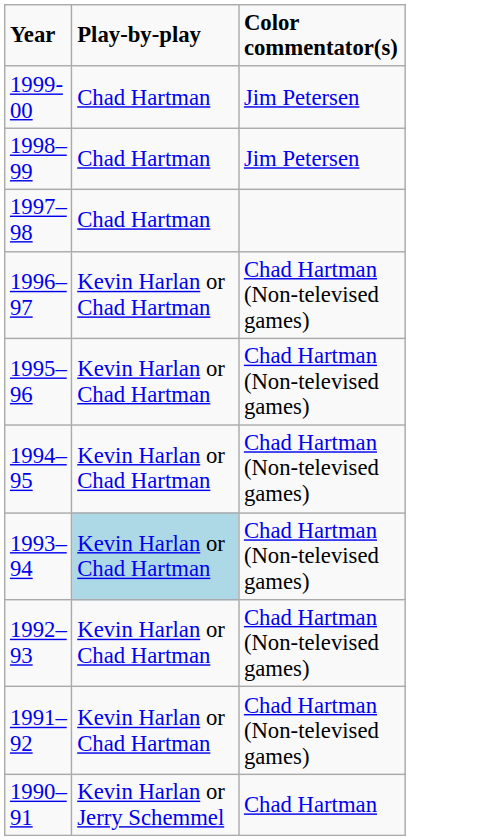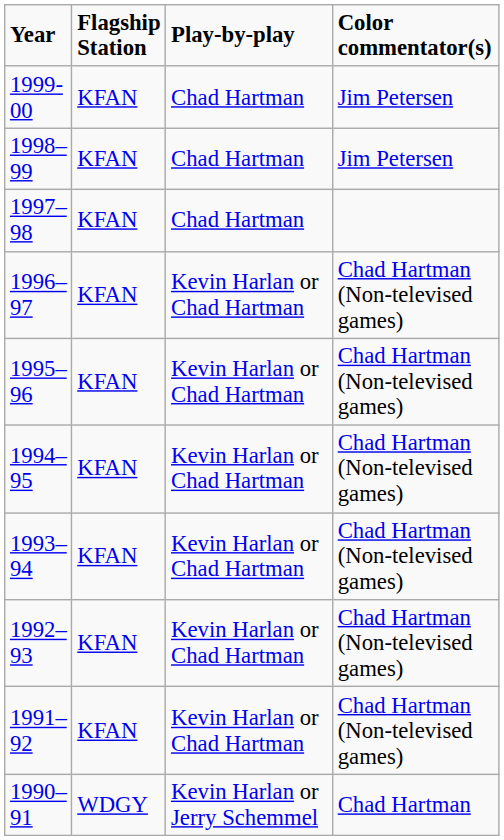+ column: Flagship Station | KFAN | KFAN | KFAN | KFAN | KFAN | KFAN | KFAN | KFAN | KFAN | WDGY
1993–94 | Play-by-play: lightblue background -> no background
